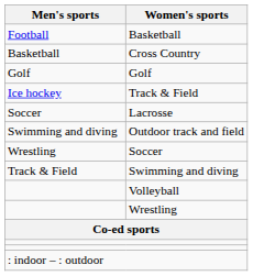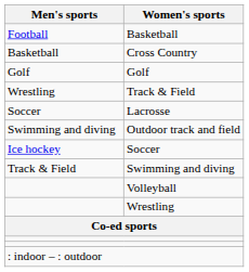row 5 | Men's sports: Ice hockey -> Wrestling
row 8 | Men's sports: Wrestling -> Ice hockey
